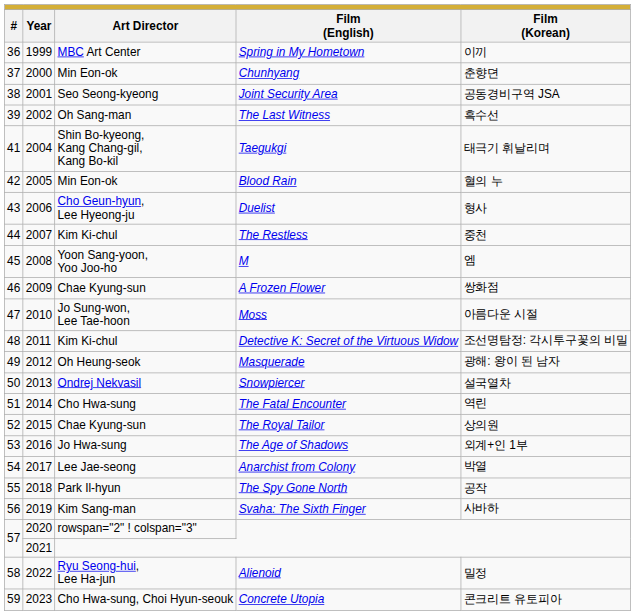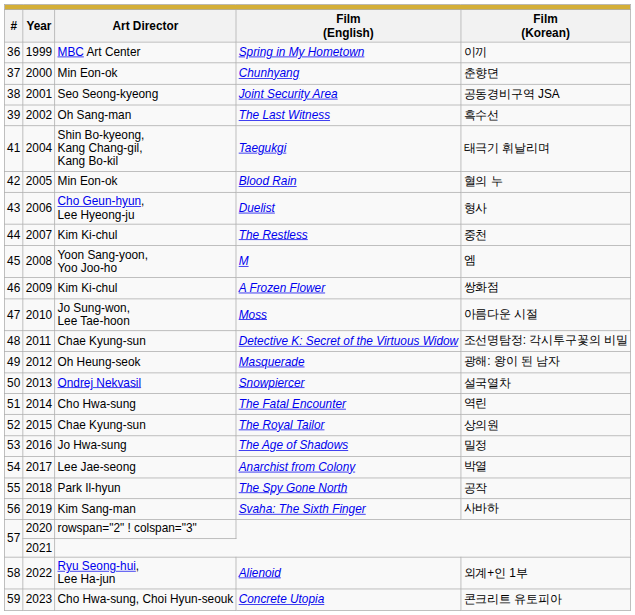A Frozen Flower | Art Director: Chae Kyung-sun -> Kim Ki-chul
Detective K: Secret of the Virtuous Widow | Art Director: Kim Ki-chul -> Chae Kyung-sun
The Age of Shadows | Film (Korean): 외계+인 1부 -> 밀정
Alienoid | Film (Korean): 밀정 -> 외계+인 1부
